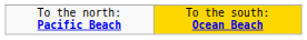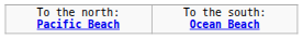To the north: Pacific Beach | column 2: gold background -> no background
